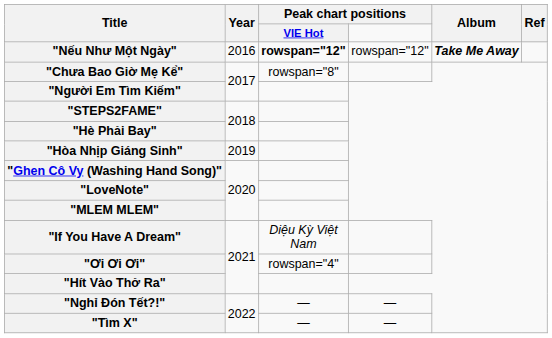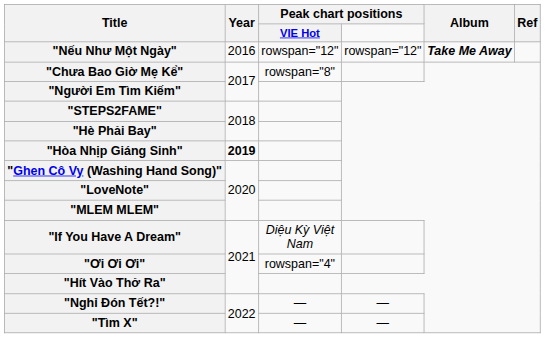"Nếu Như Một Ngày" | Peak chart positions / VIE Hot: bold -> normal
"Hòa Nhịp Giáng Sinh" | Year: normal -> bold
